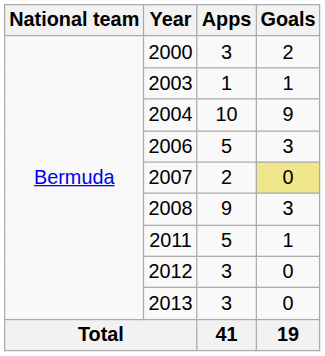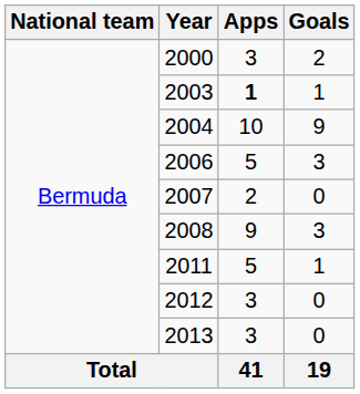2003 | Apps: normal -> bold
2007 | Goals: khaki background -> no background
